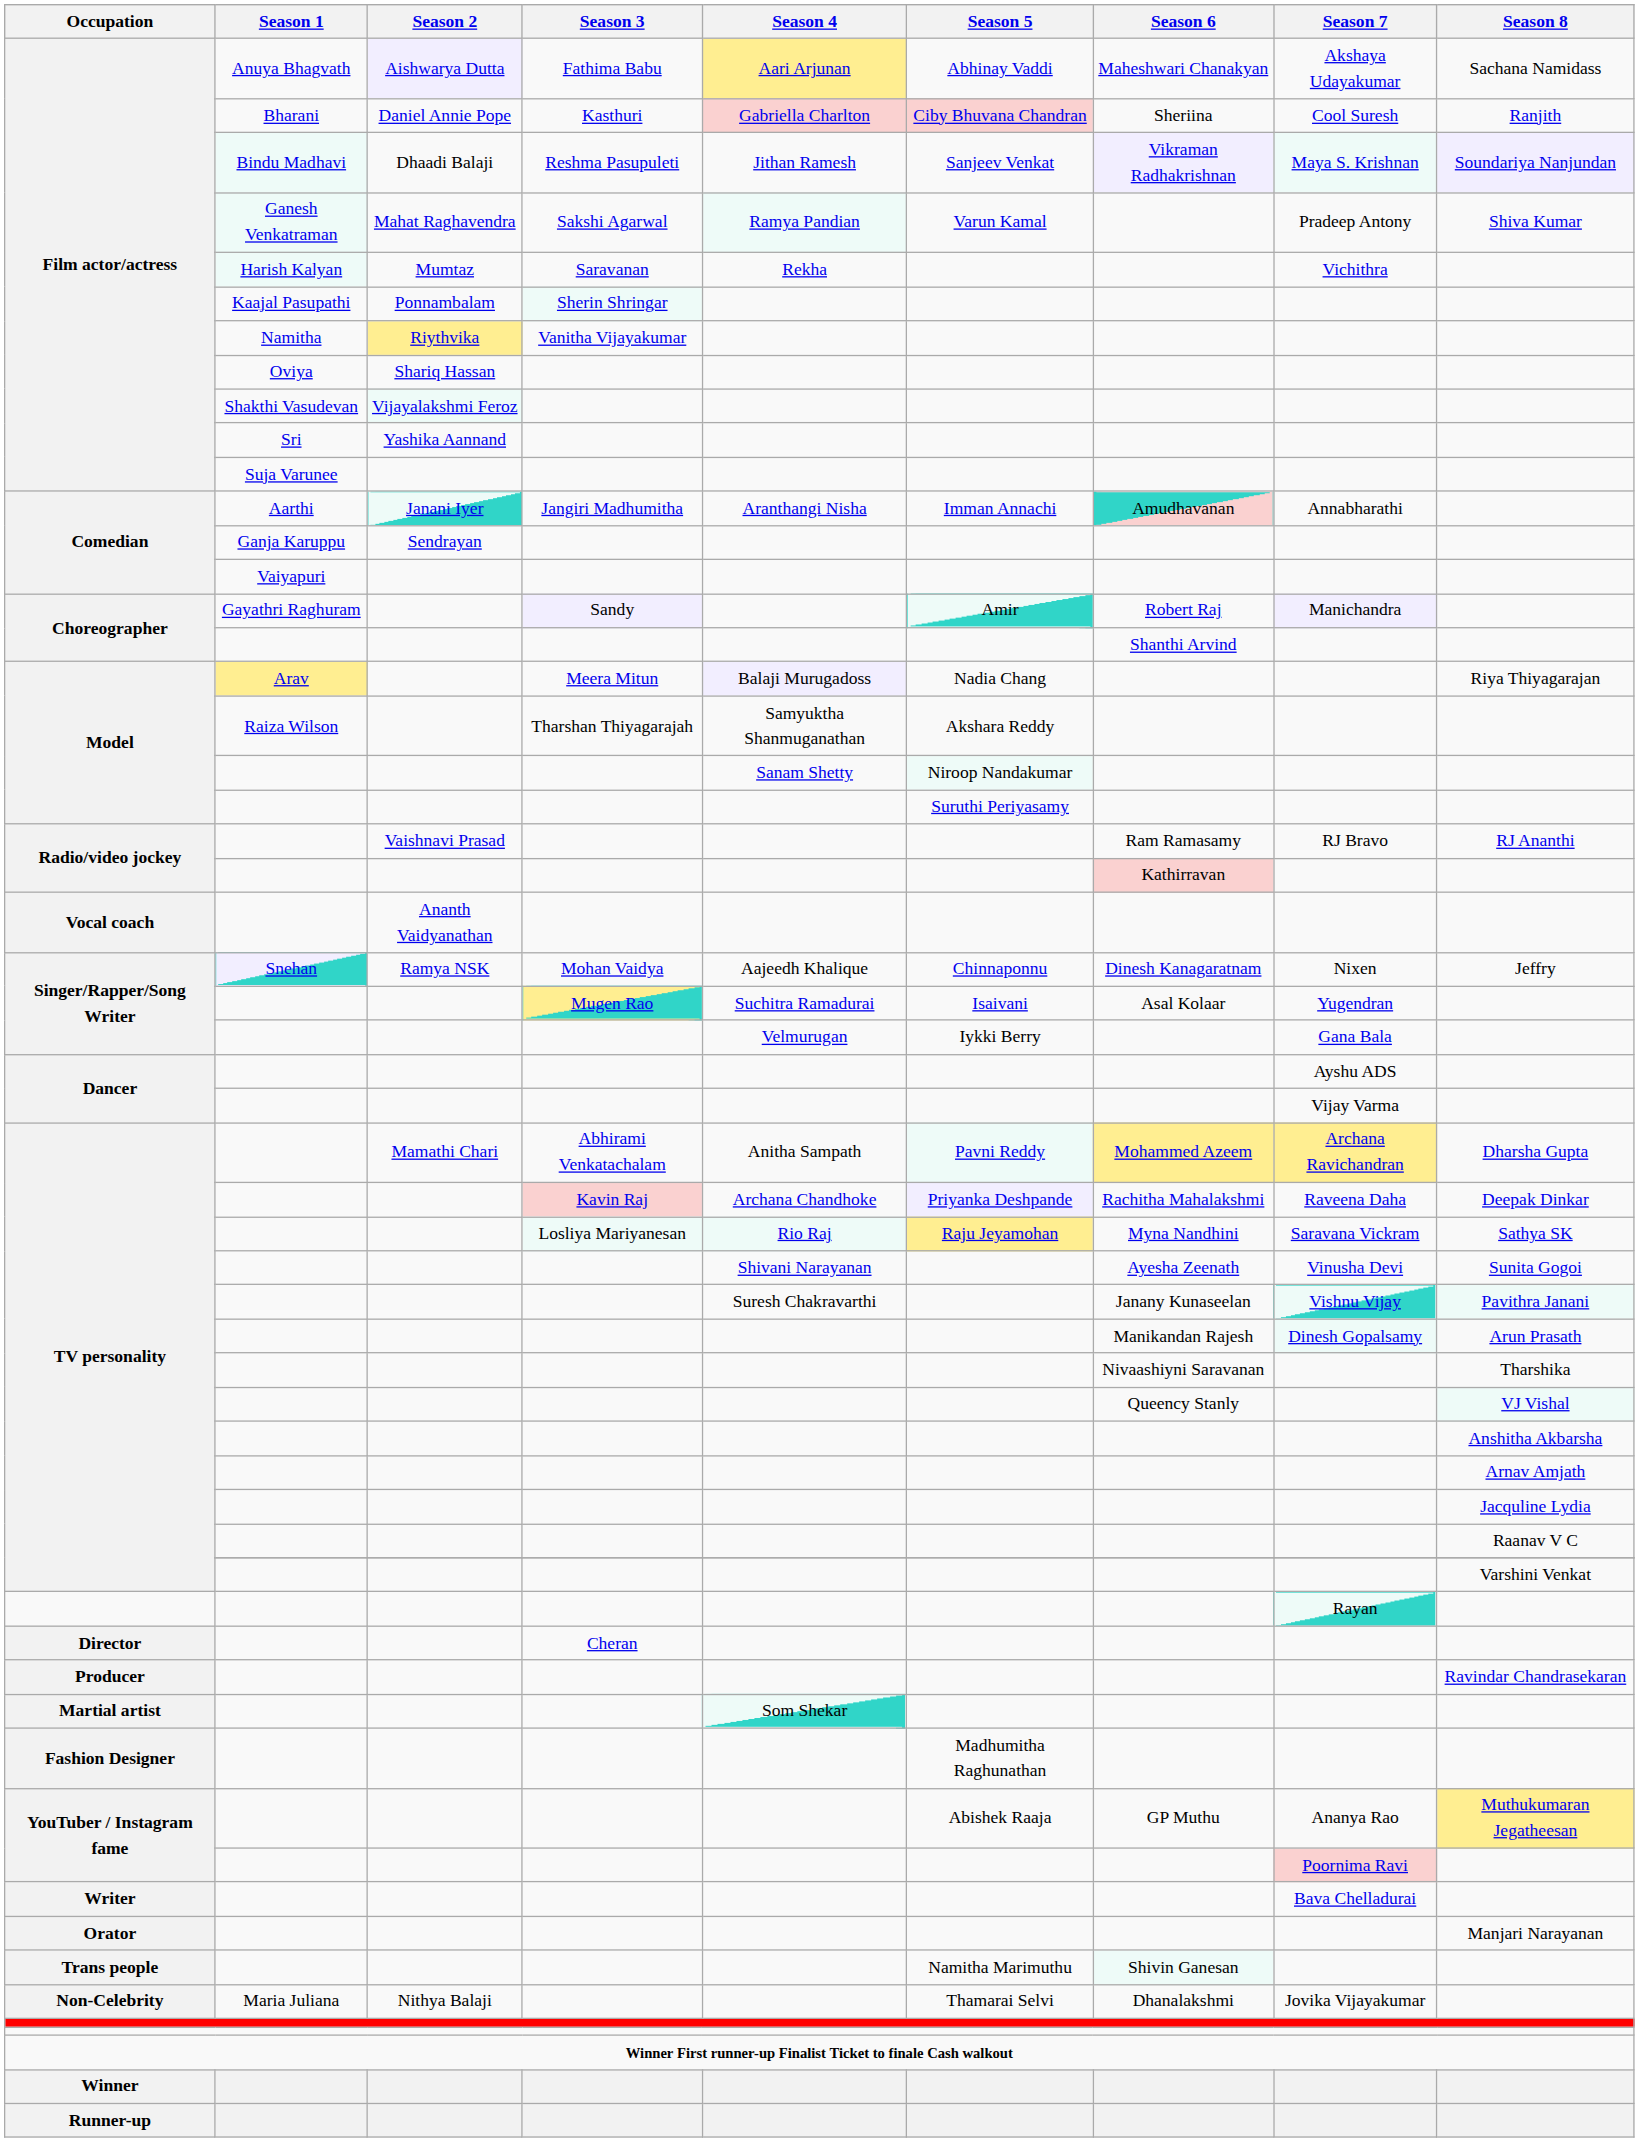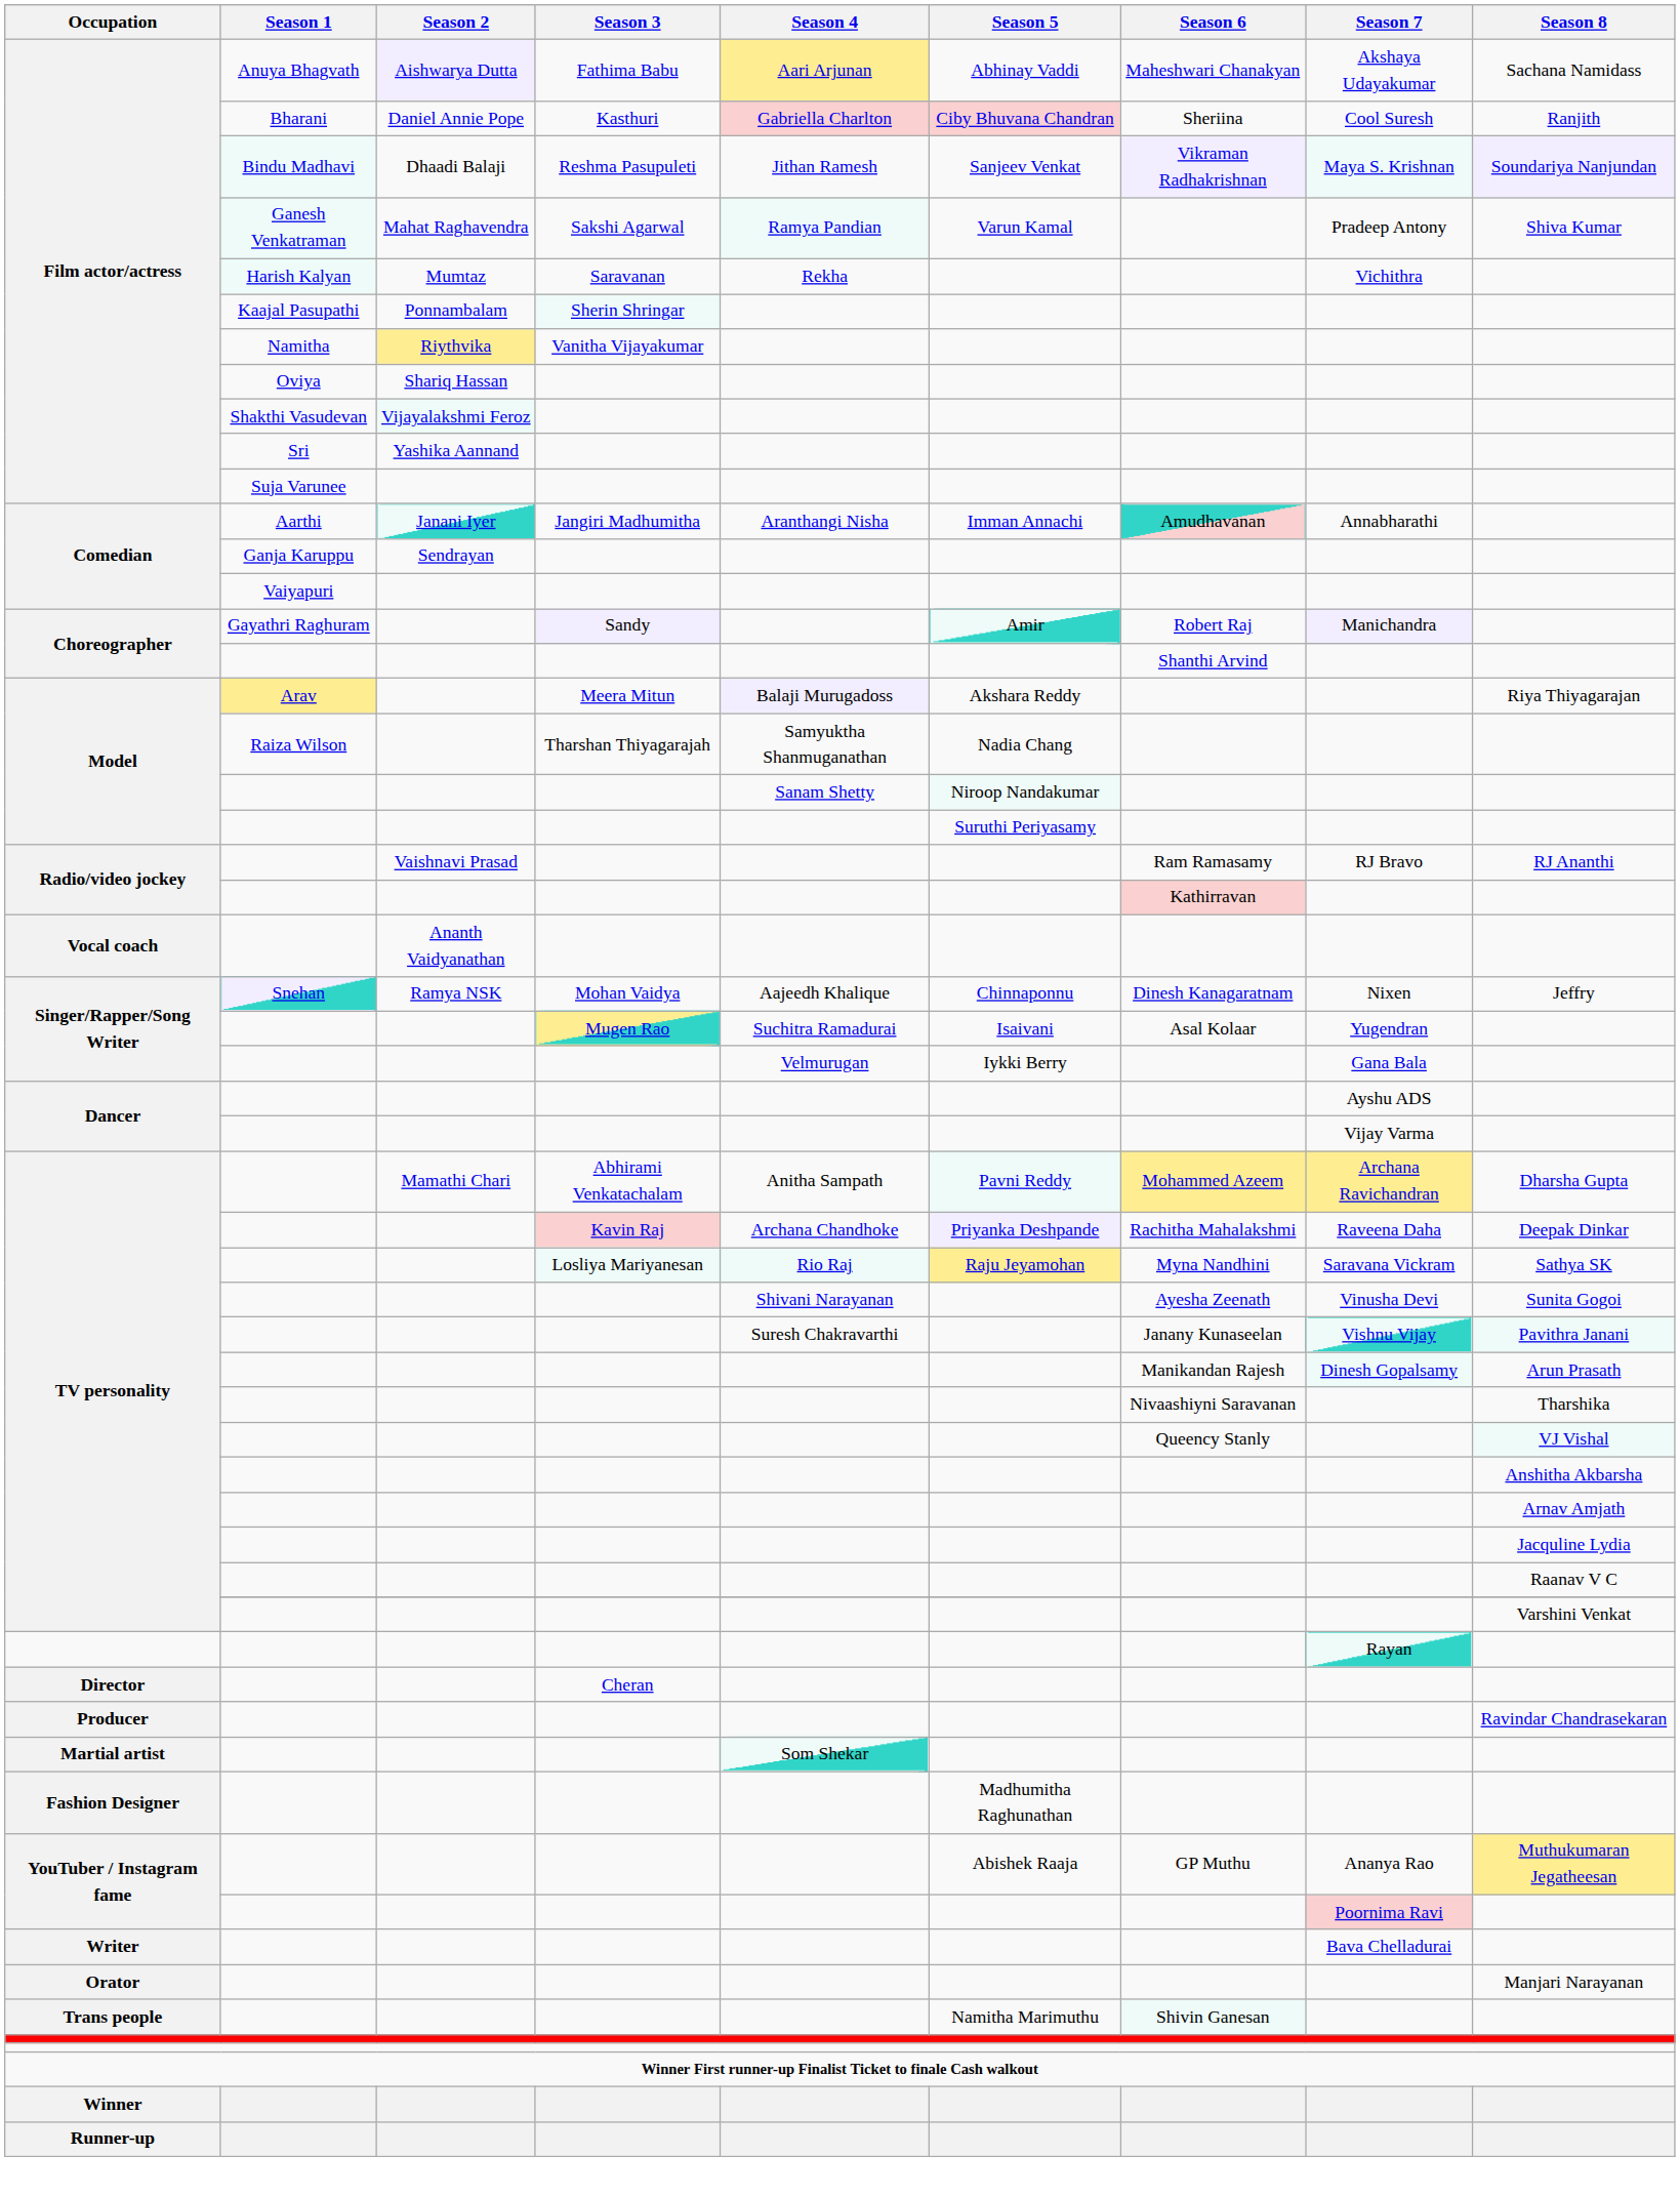Arav | Season 5: Nadia Chang -> Akshara Reddy
Raiza Wilson | Season 5: Akshara Reddy -> Nadia Chang
- row: Non-Celebrity | Maria Juliana | Nithya Balaji | Thamarai Selvi | Dhanalakshmi | Jovika Vijayakumar
